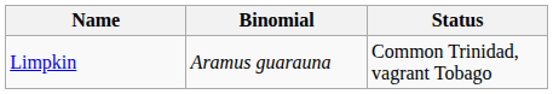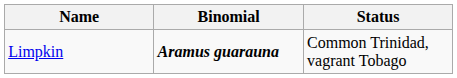Limpkin | Binomial: normal -> bold
